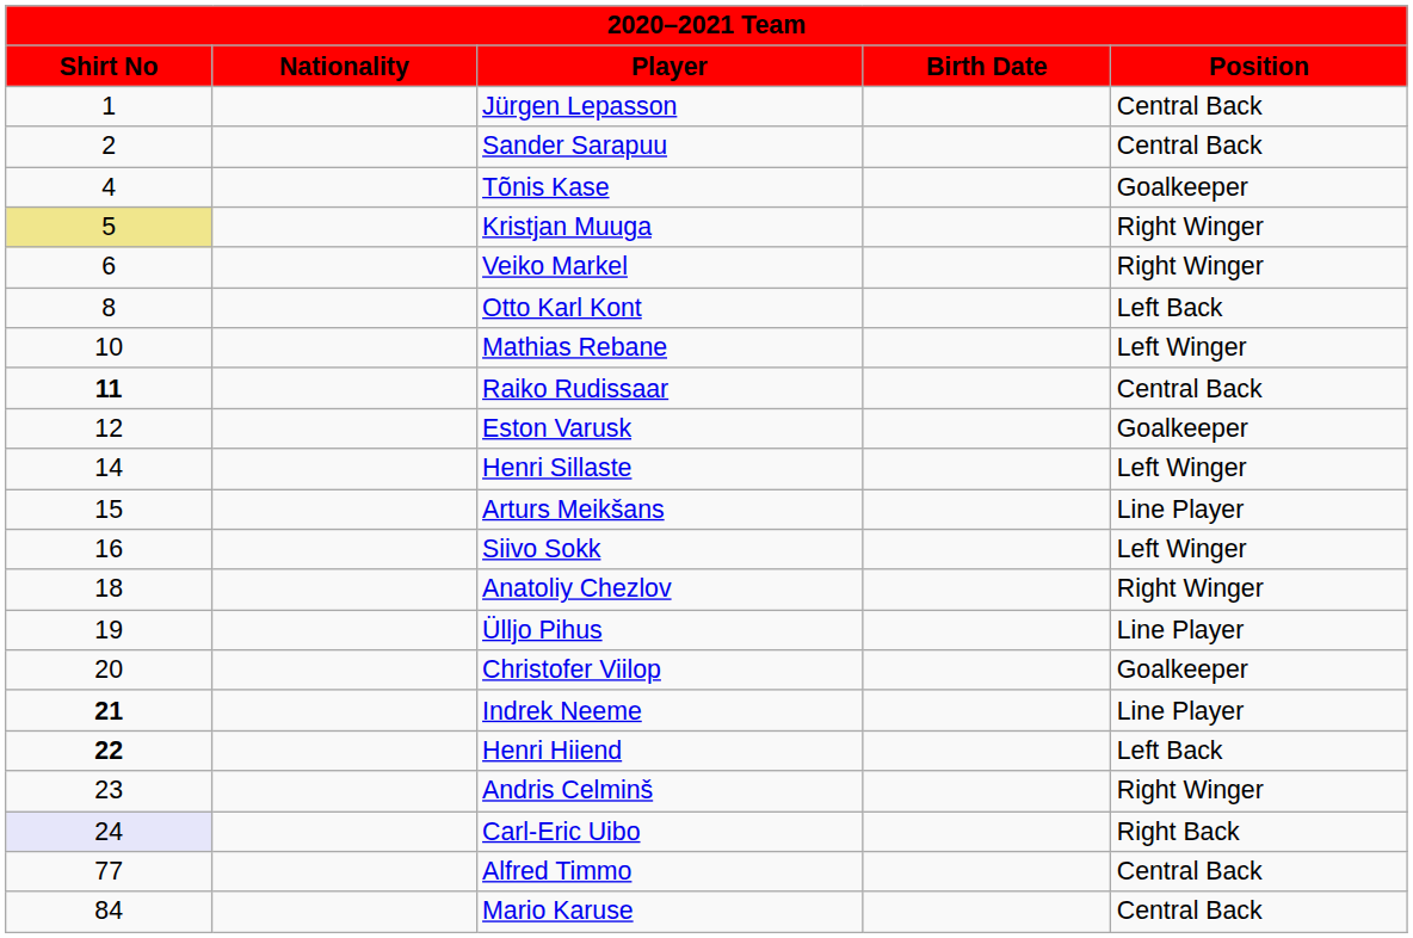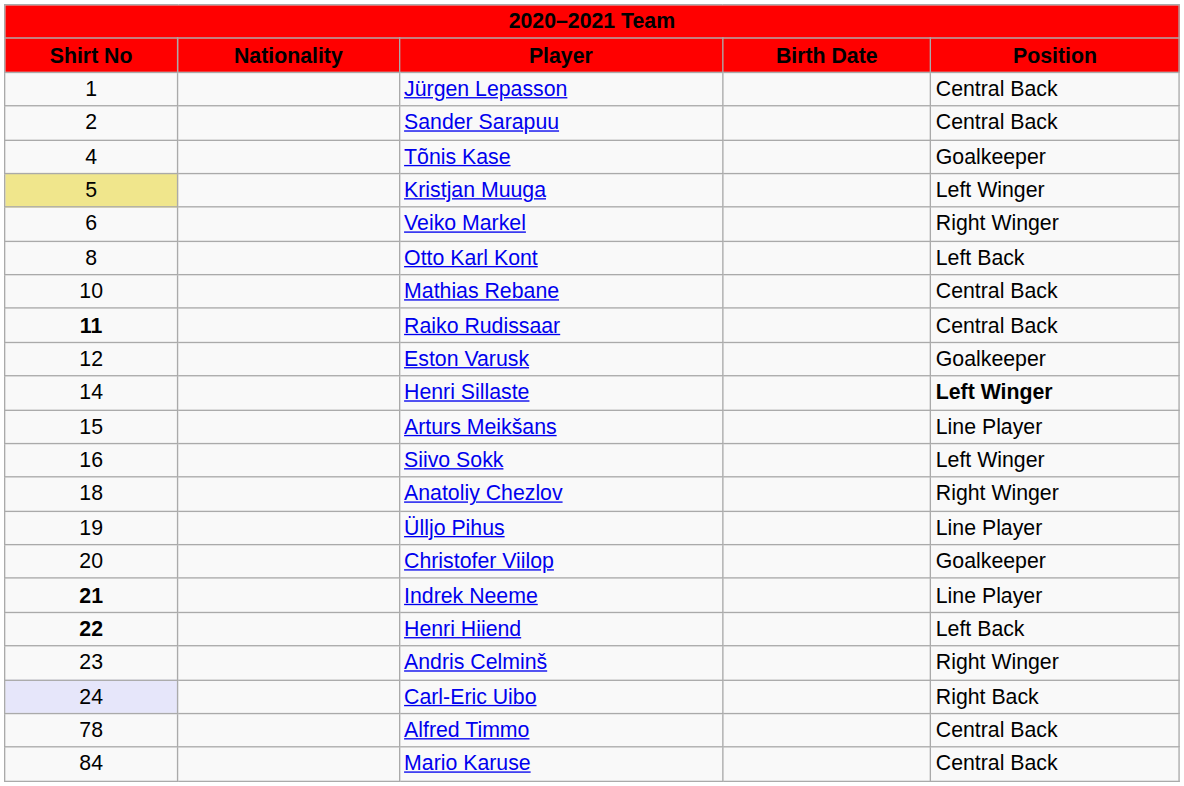Kristjan Muuga | Position: Right Winger -> Left Winger
Mathias Rebane | Position: Left Winger -> Central Back
Henri Sillaste | Position: normal -> bold
Alfred Timmo | Shirt No: 77 -> 78
